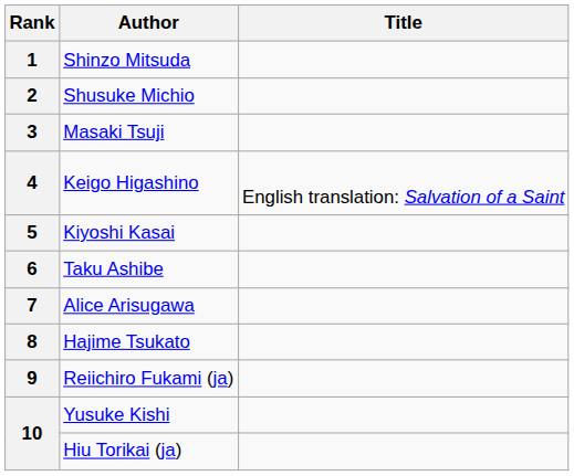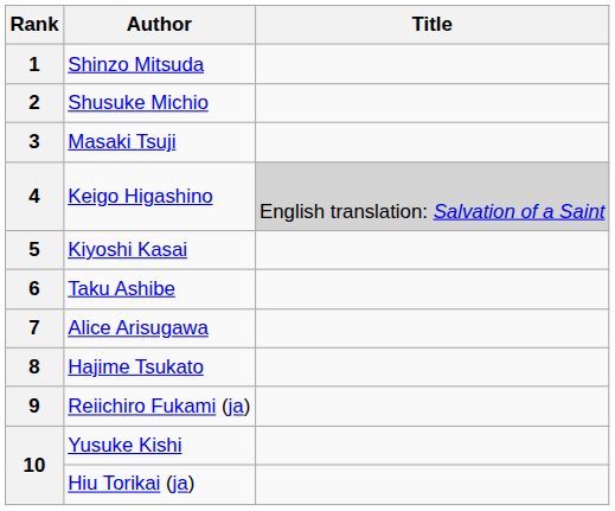4 | Title: no background -> lightgrey background
